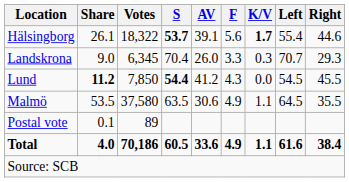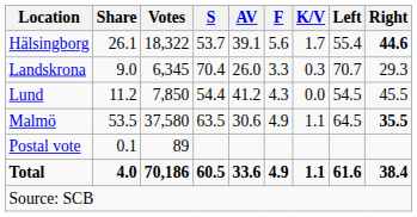Hälsingborg | S: bold -> normal
Hälsingborg | K/V: bold -> normal
Hälsingborg | Right: normal -> bold
Lund | Share: bold -> normal
Lund | S: bold -> normal
Malmö | Right: normal -> bold
